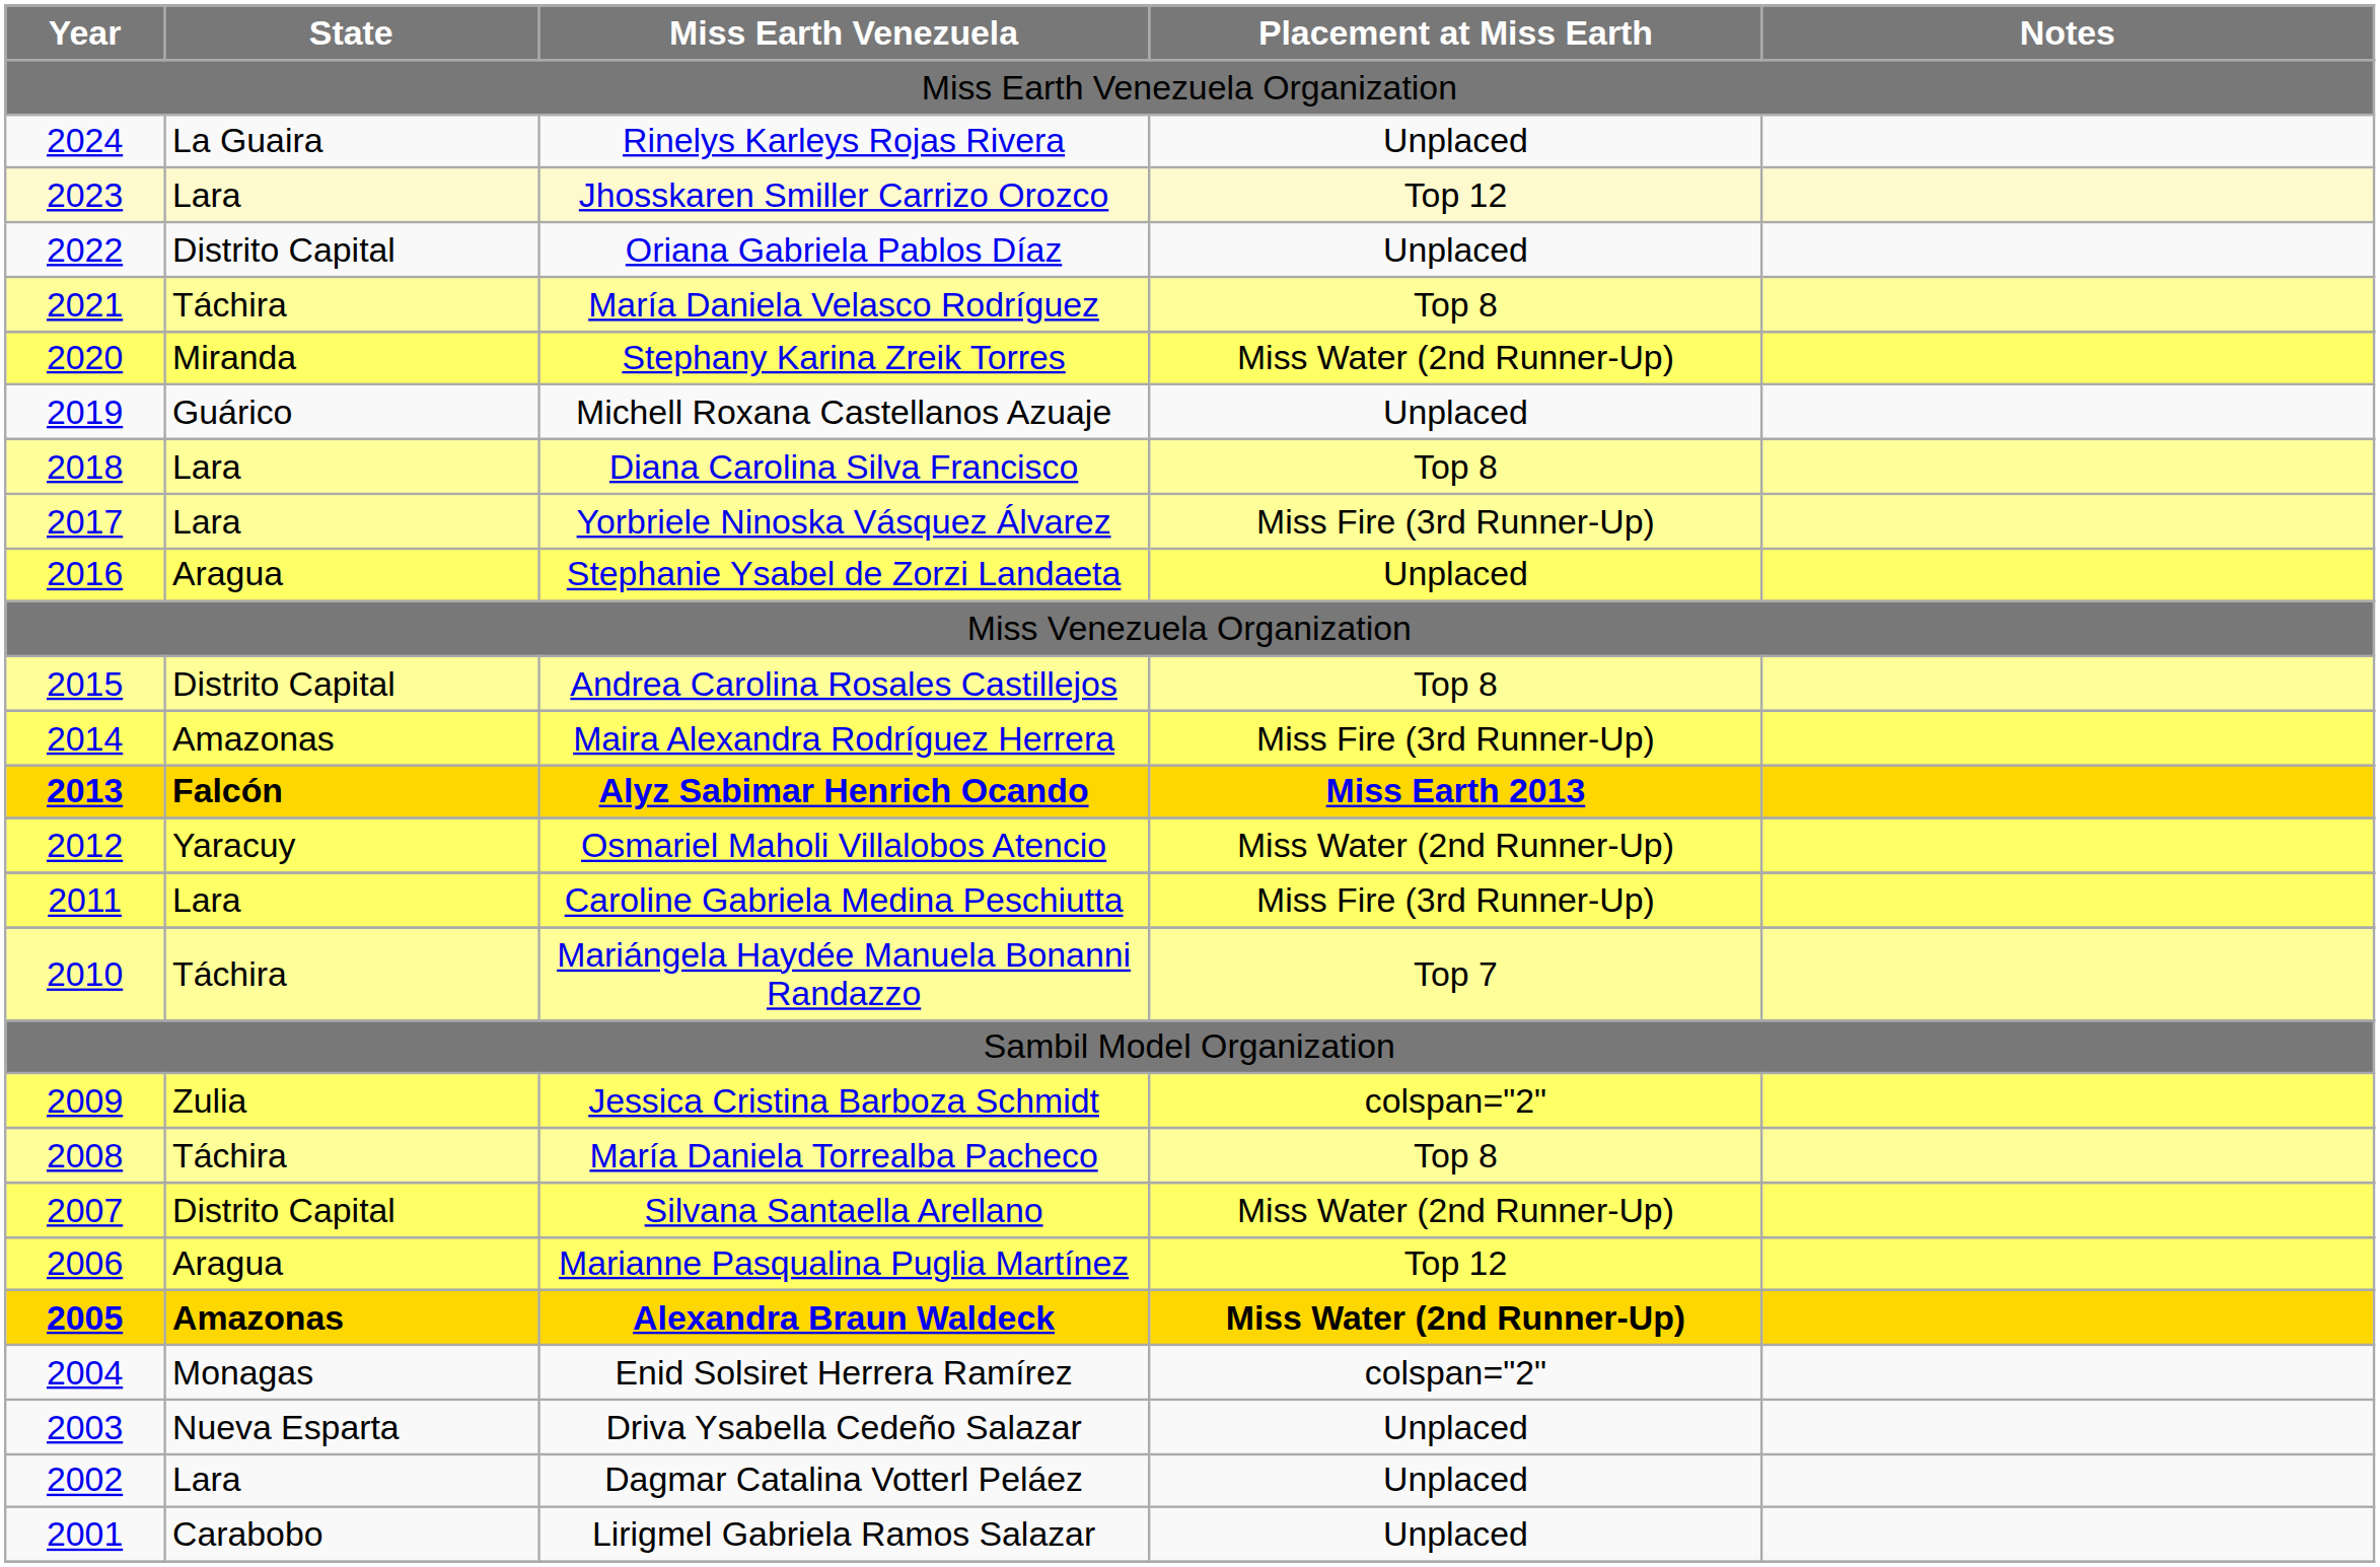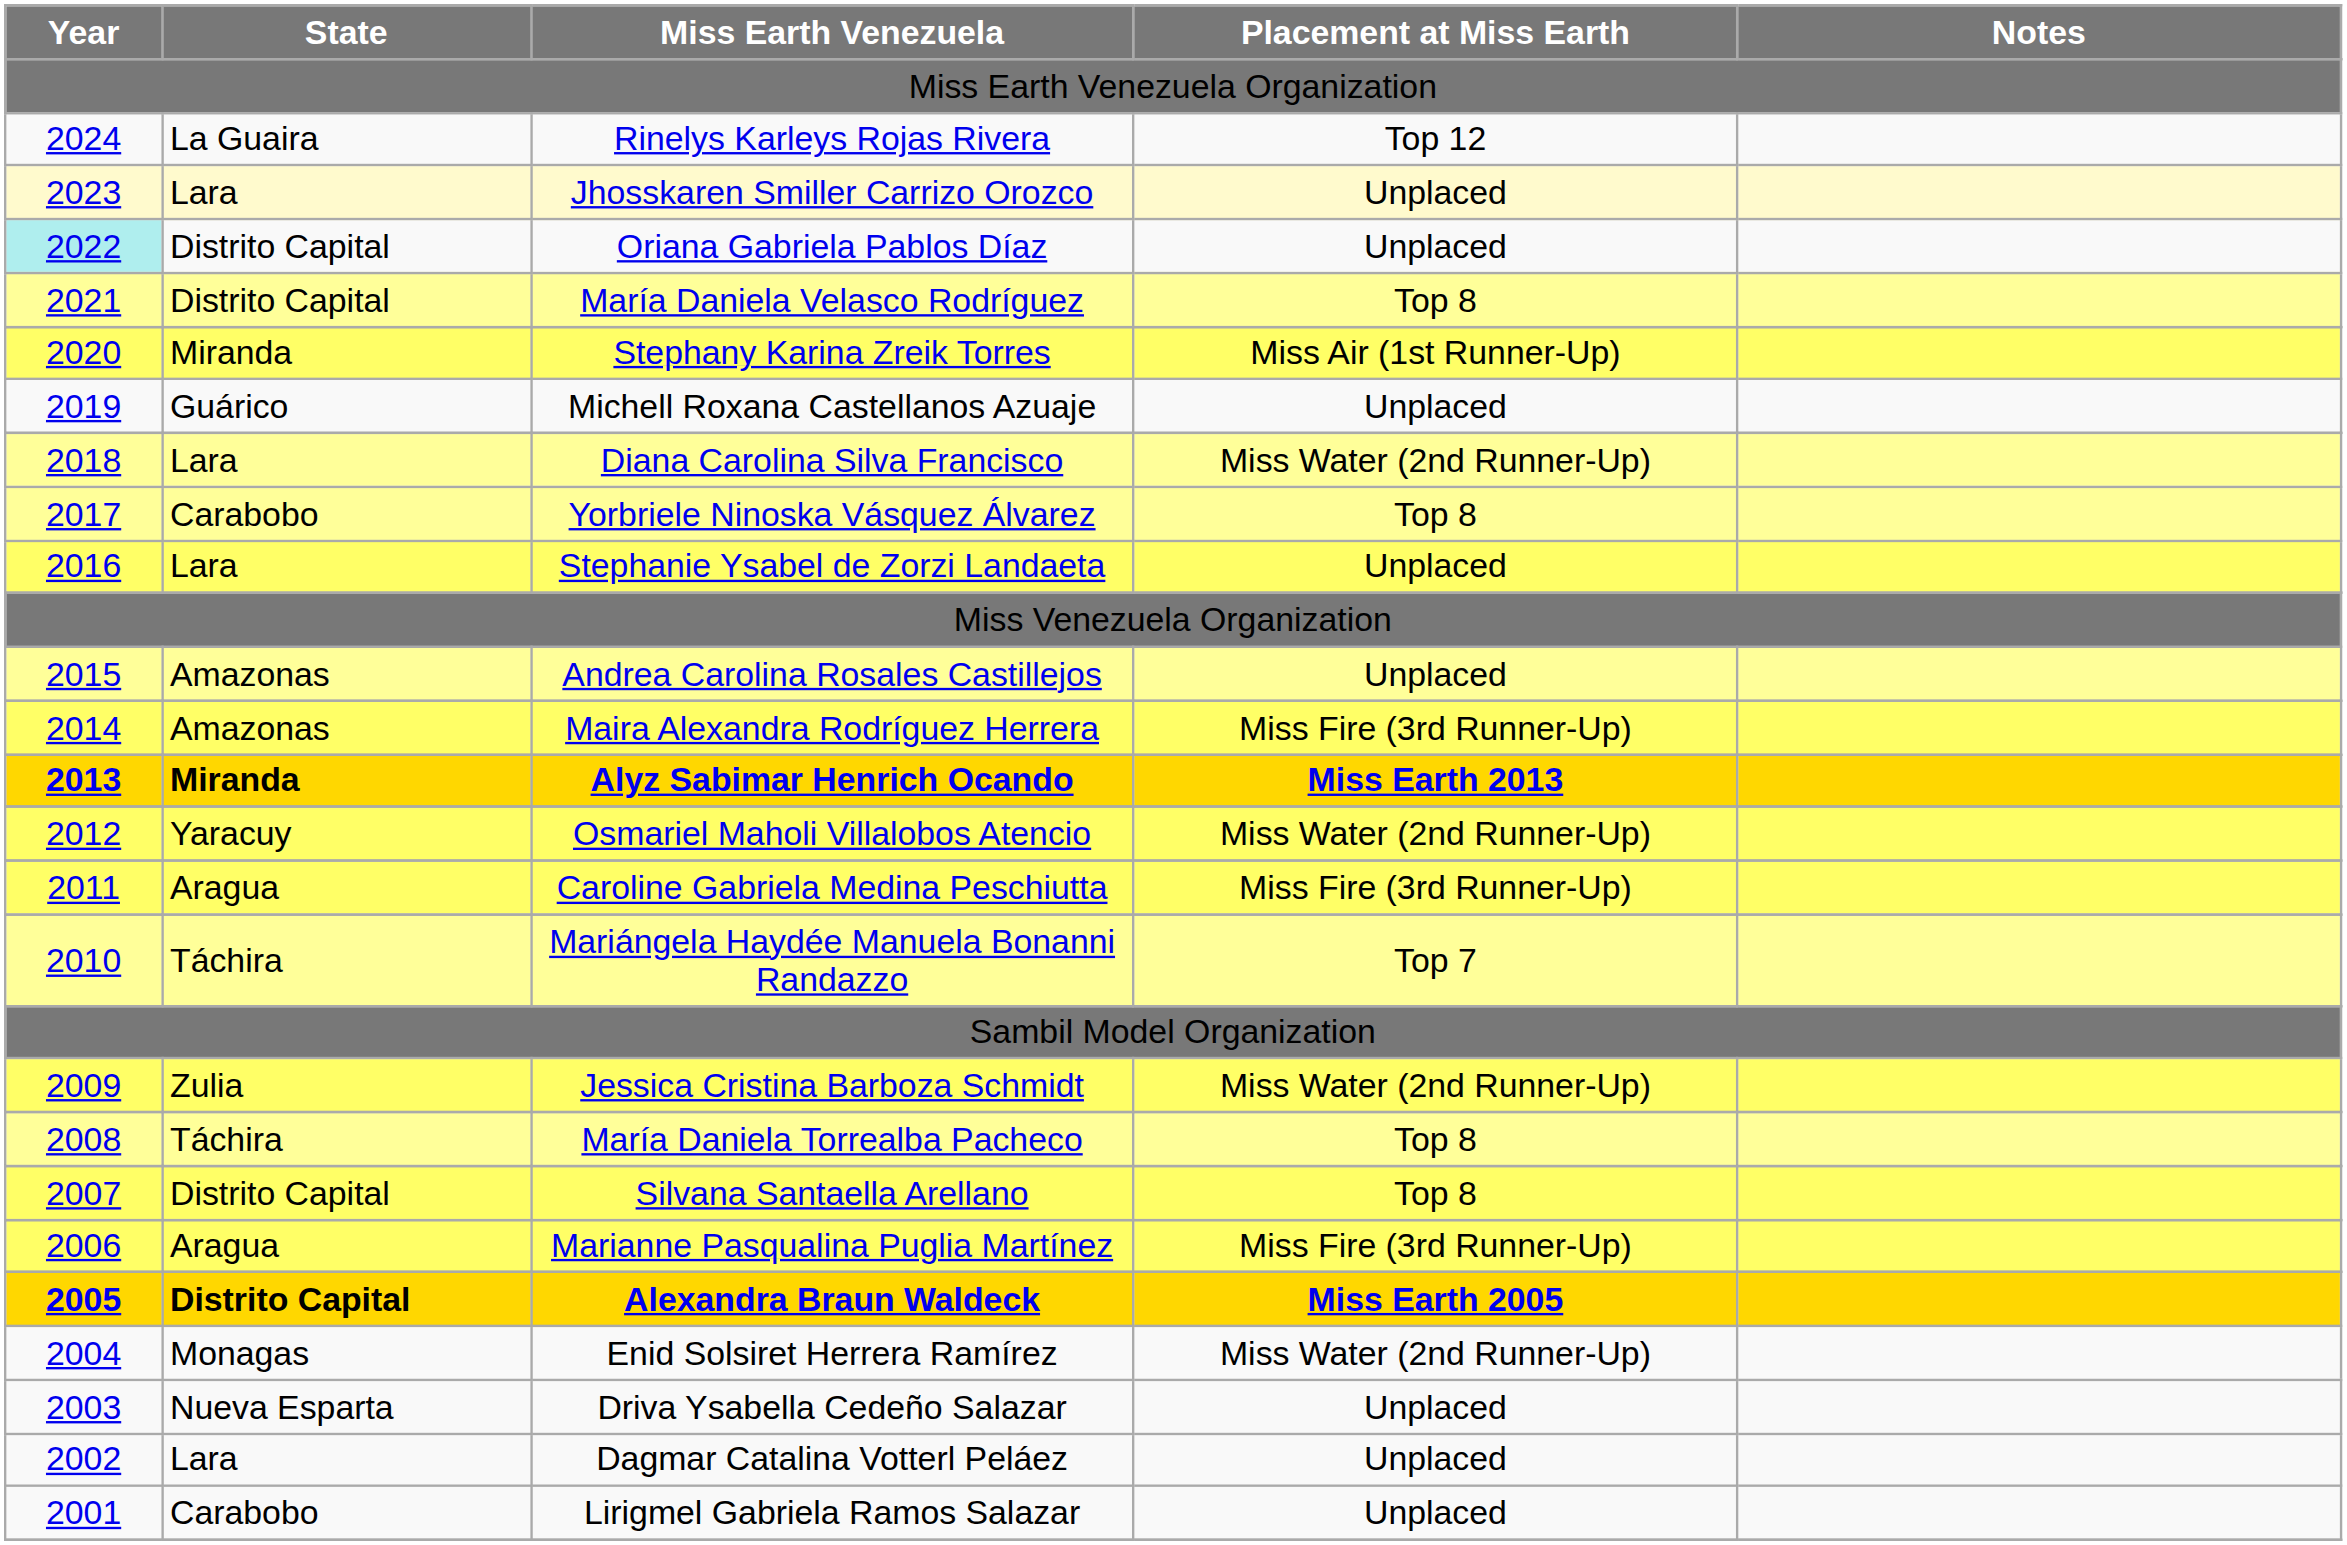Rinelys Karleys Rojas Rivera | Placement at Miss Earth: Unplaced -> Top 12
Jhosskaren Smiller Carrizo Orozco | Placement at Miss Earth: Top 12 -> Unplaced
Oriana Gabriela Pablos Díaz | Year: no background -> paleturquoise background
María Daniela Velasco Rodríguez | State: Táchira -> Distrito Capital
Stephany Karina Zreik Torres | Placement at Miss Earth: Miss Water (2nd Runner-Up) -> Miss Air (1st Runner-Up)
Diana Carolina Silva Francisco | Placement at Miss Earth: Top 8 -> Miss Water (2nd Runner-Up)
Yorbriele Ninoska Vásquez Álvarez | State: Lara -> Carabobo
Yorbriele Ninoska Vásquez Álvarez | Placement at Miss Earth: Miss Fire (3rd Runner-Up) -> Top 8
Stephanie Ysabel de Zorzi Landaeta | State: Aragua -> Lara
Andrea Carolina Rosales Castillejos | State: Distrito Capital -> Amazonas
Andrea Carolina Rosales Castillejos | Placement at Miss Earth: Top 8 -> Unplaced
Alyz Sabimar Henrich Ocando | State: Falcón -> Miranda
Caroline Gabriela Medina Peschiutta | State: Lara -> Aragua
Jessica Cristina Barboza Schmidt | Placement at Miss Earth: colspan="2" -> Miss Water (2nd Runner-Up)
Silvana Santaella Arellano | Placement at Miss Earth: Miss Water (2nd Runner-Up) -> Top 8
Marianne Pasqualina Puglia Martínez | Placement at Miss Earth: Top 12 -> Miss Fire (3rd Runner-Up)
Alexandra Braun Waldeck | State: Amazonas -> Distrito Capital
Alexandra Braun Waldeck | Placement at Miss Earth: Miss Water (2nd Runner-Up) -> Miss Earth 2005
Enid Solsiret Herrera Ramírez | Placement at Miss Earth: colspan="2" -> Miss Water (2nd Runner-Up)
